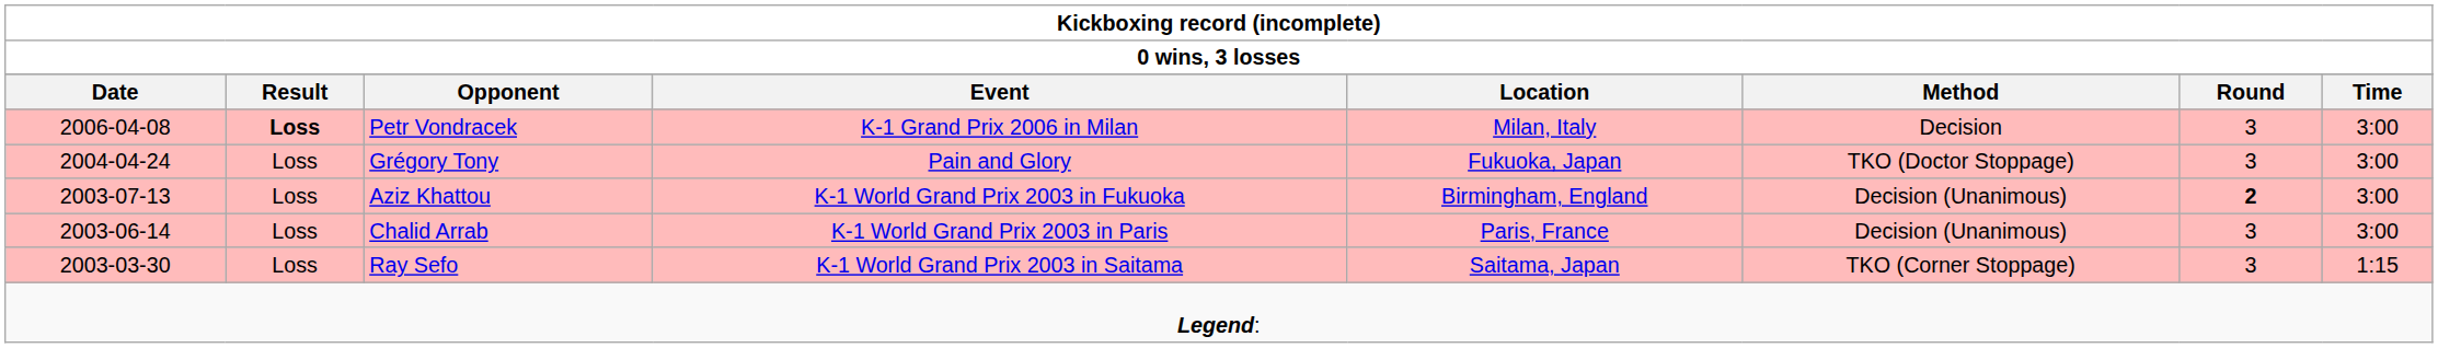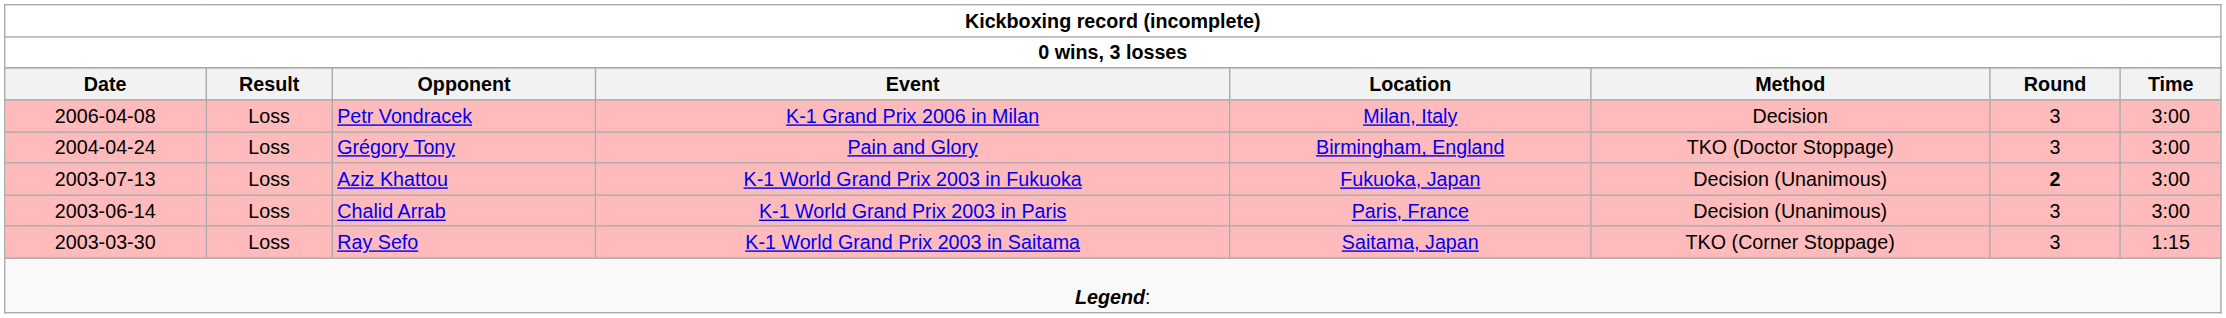Petr Vondracek | column 2: bold -> normal
Grégory Tony | column 5: Fukuoka, Japan -> Birmingham, England
Aziz Khattou | column 5: Birmingham, England -> Fukuoka, Japan
